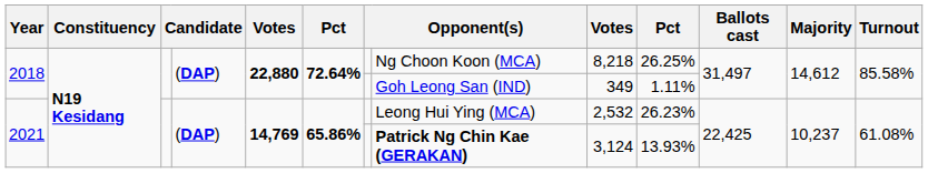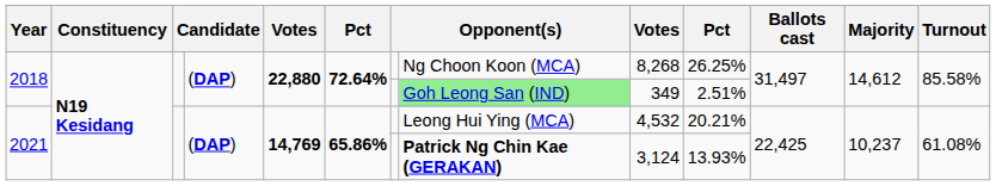row 2 | column 9: 8,218 -> 8,268
row 3 | column 8: no background -> lightgreen background
row 3 | column 10: 1.11% -> 2.51%
row 4 | column 9: 2,532 -> 4,532
row 4 | column 10: 26.23% -> 20.21%
